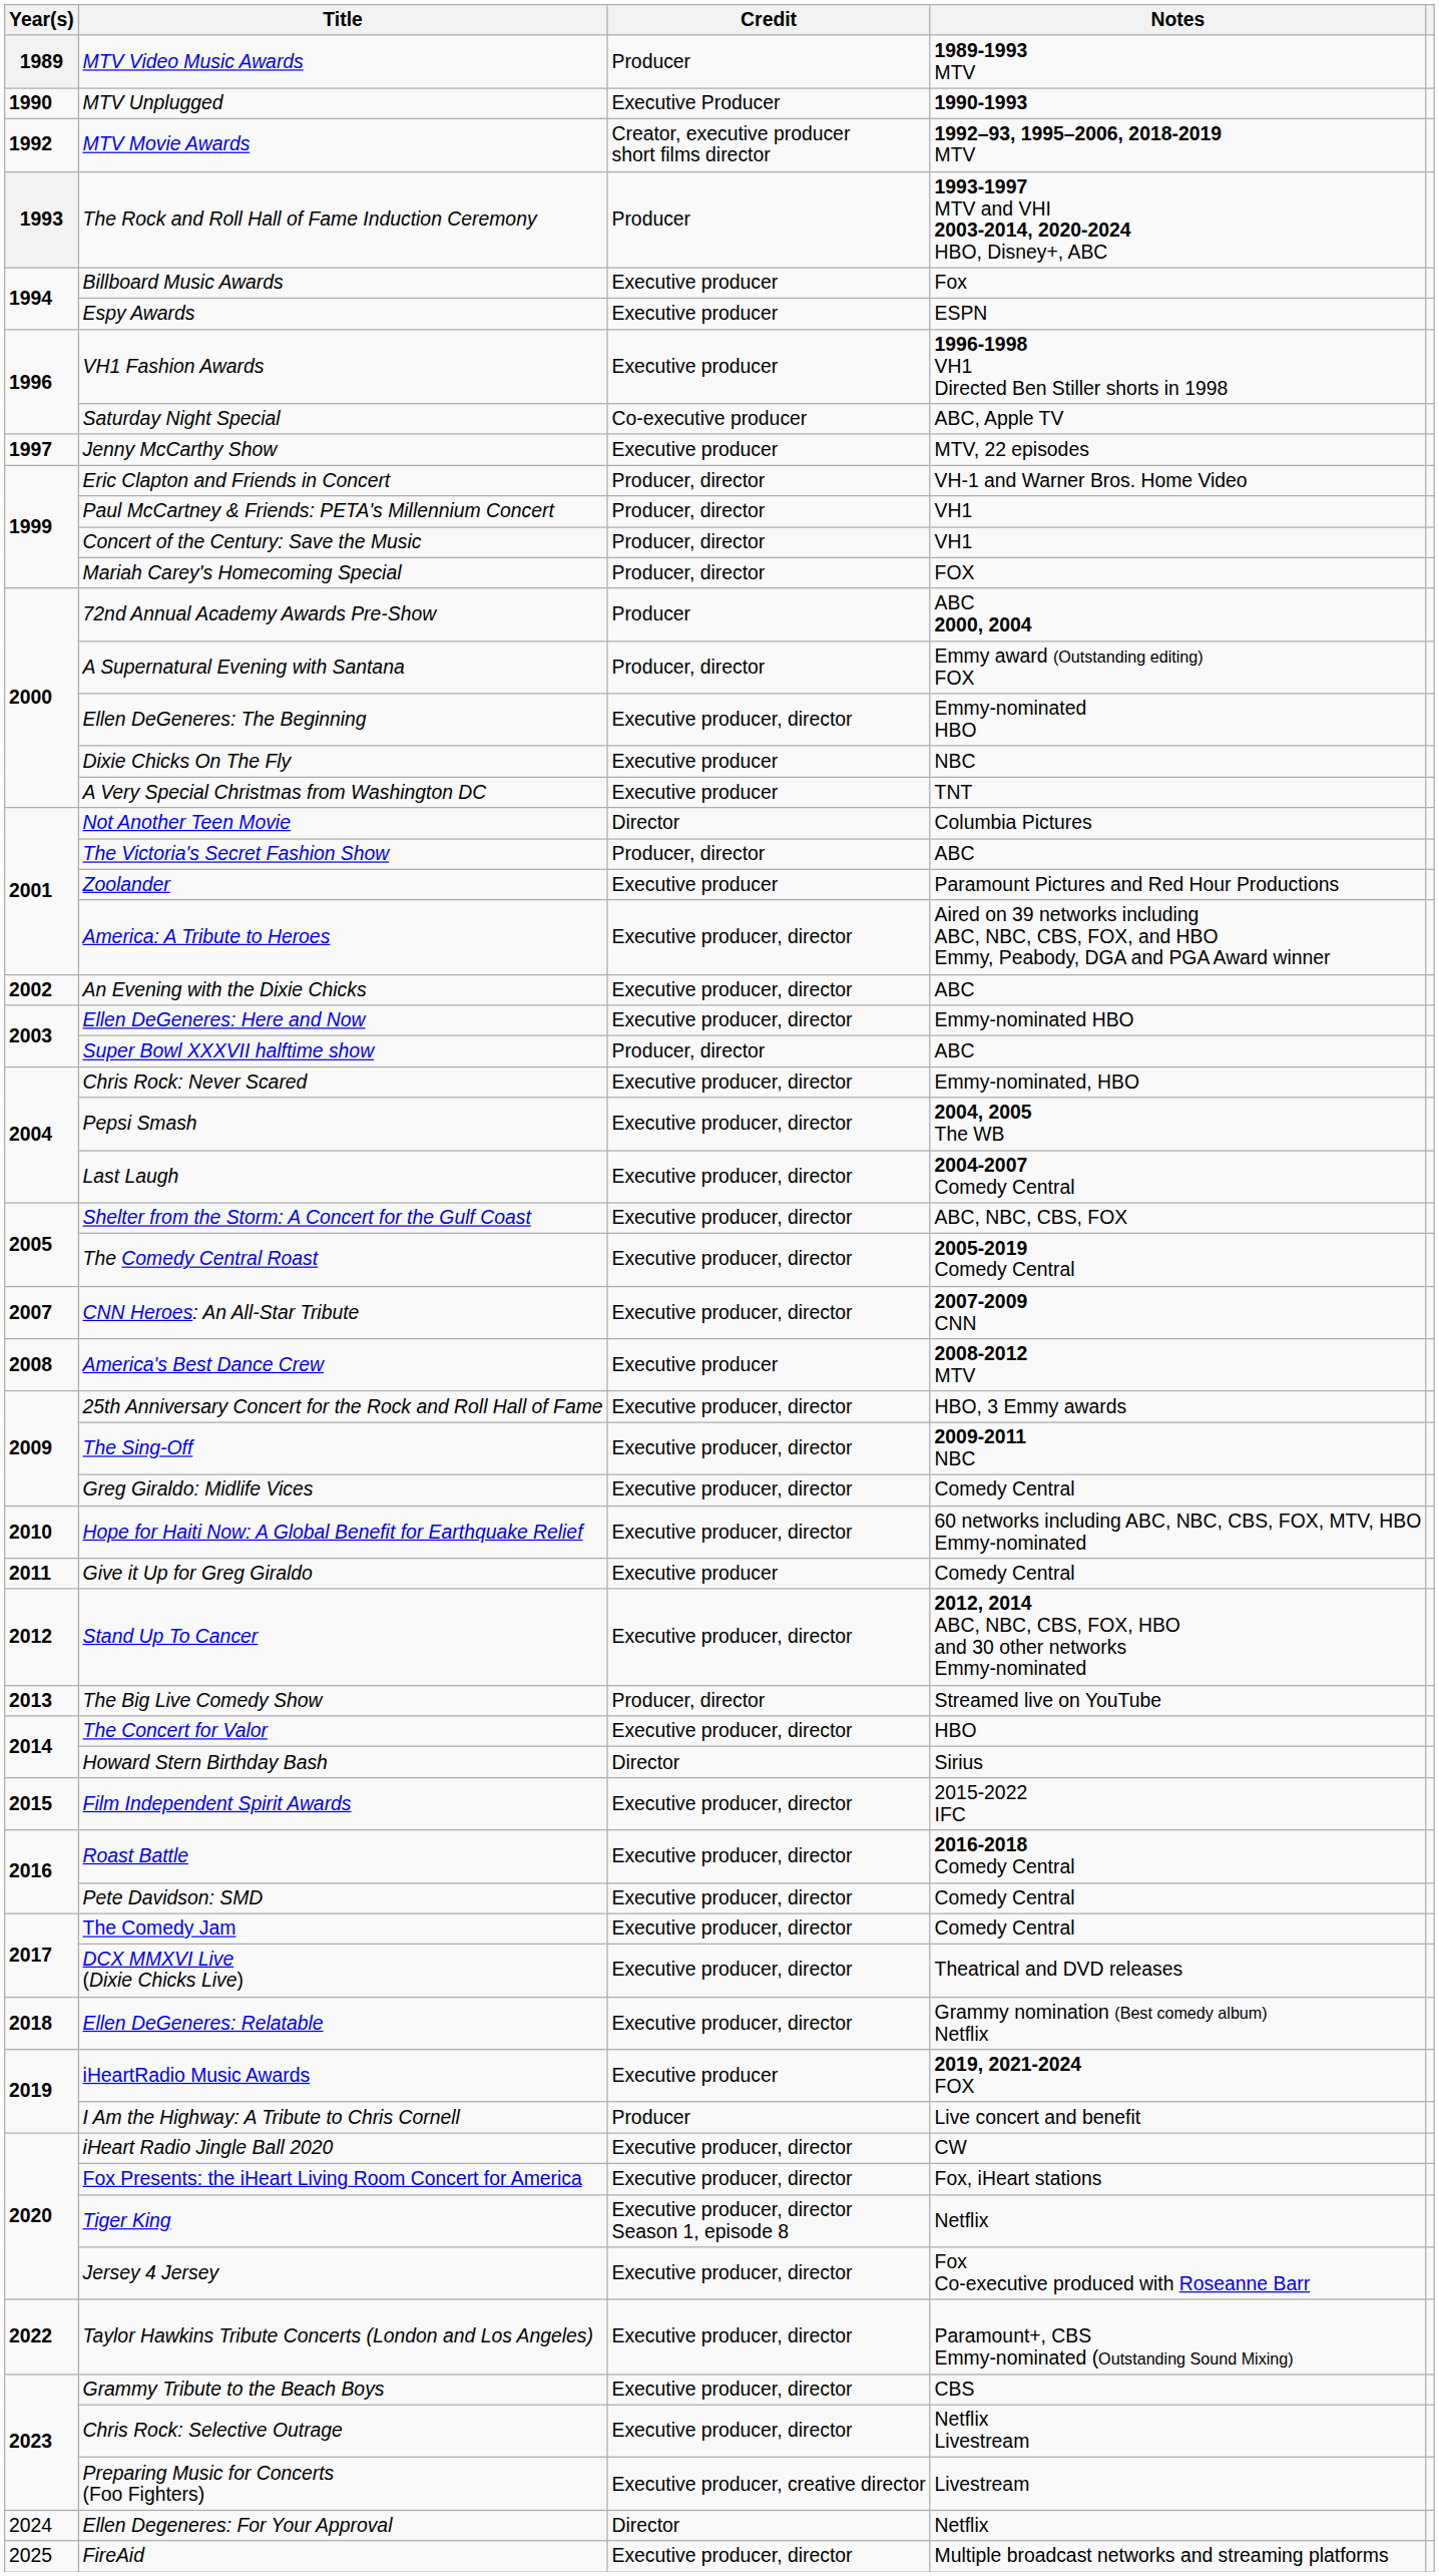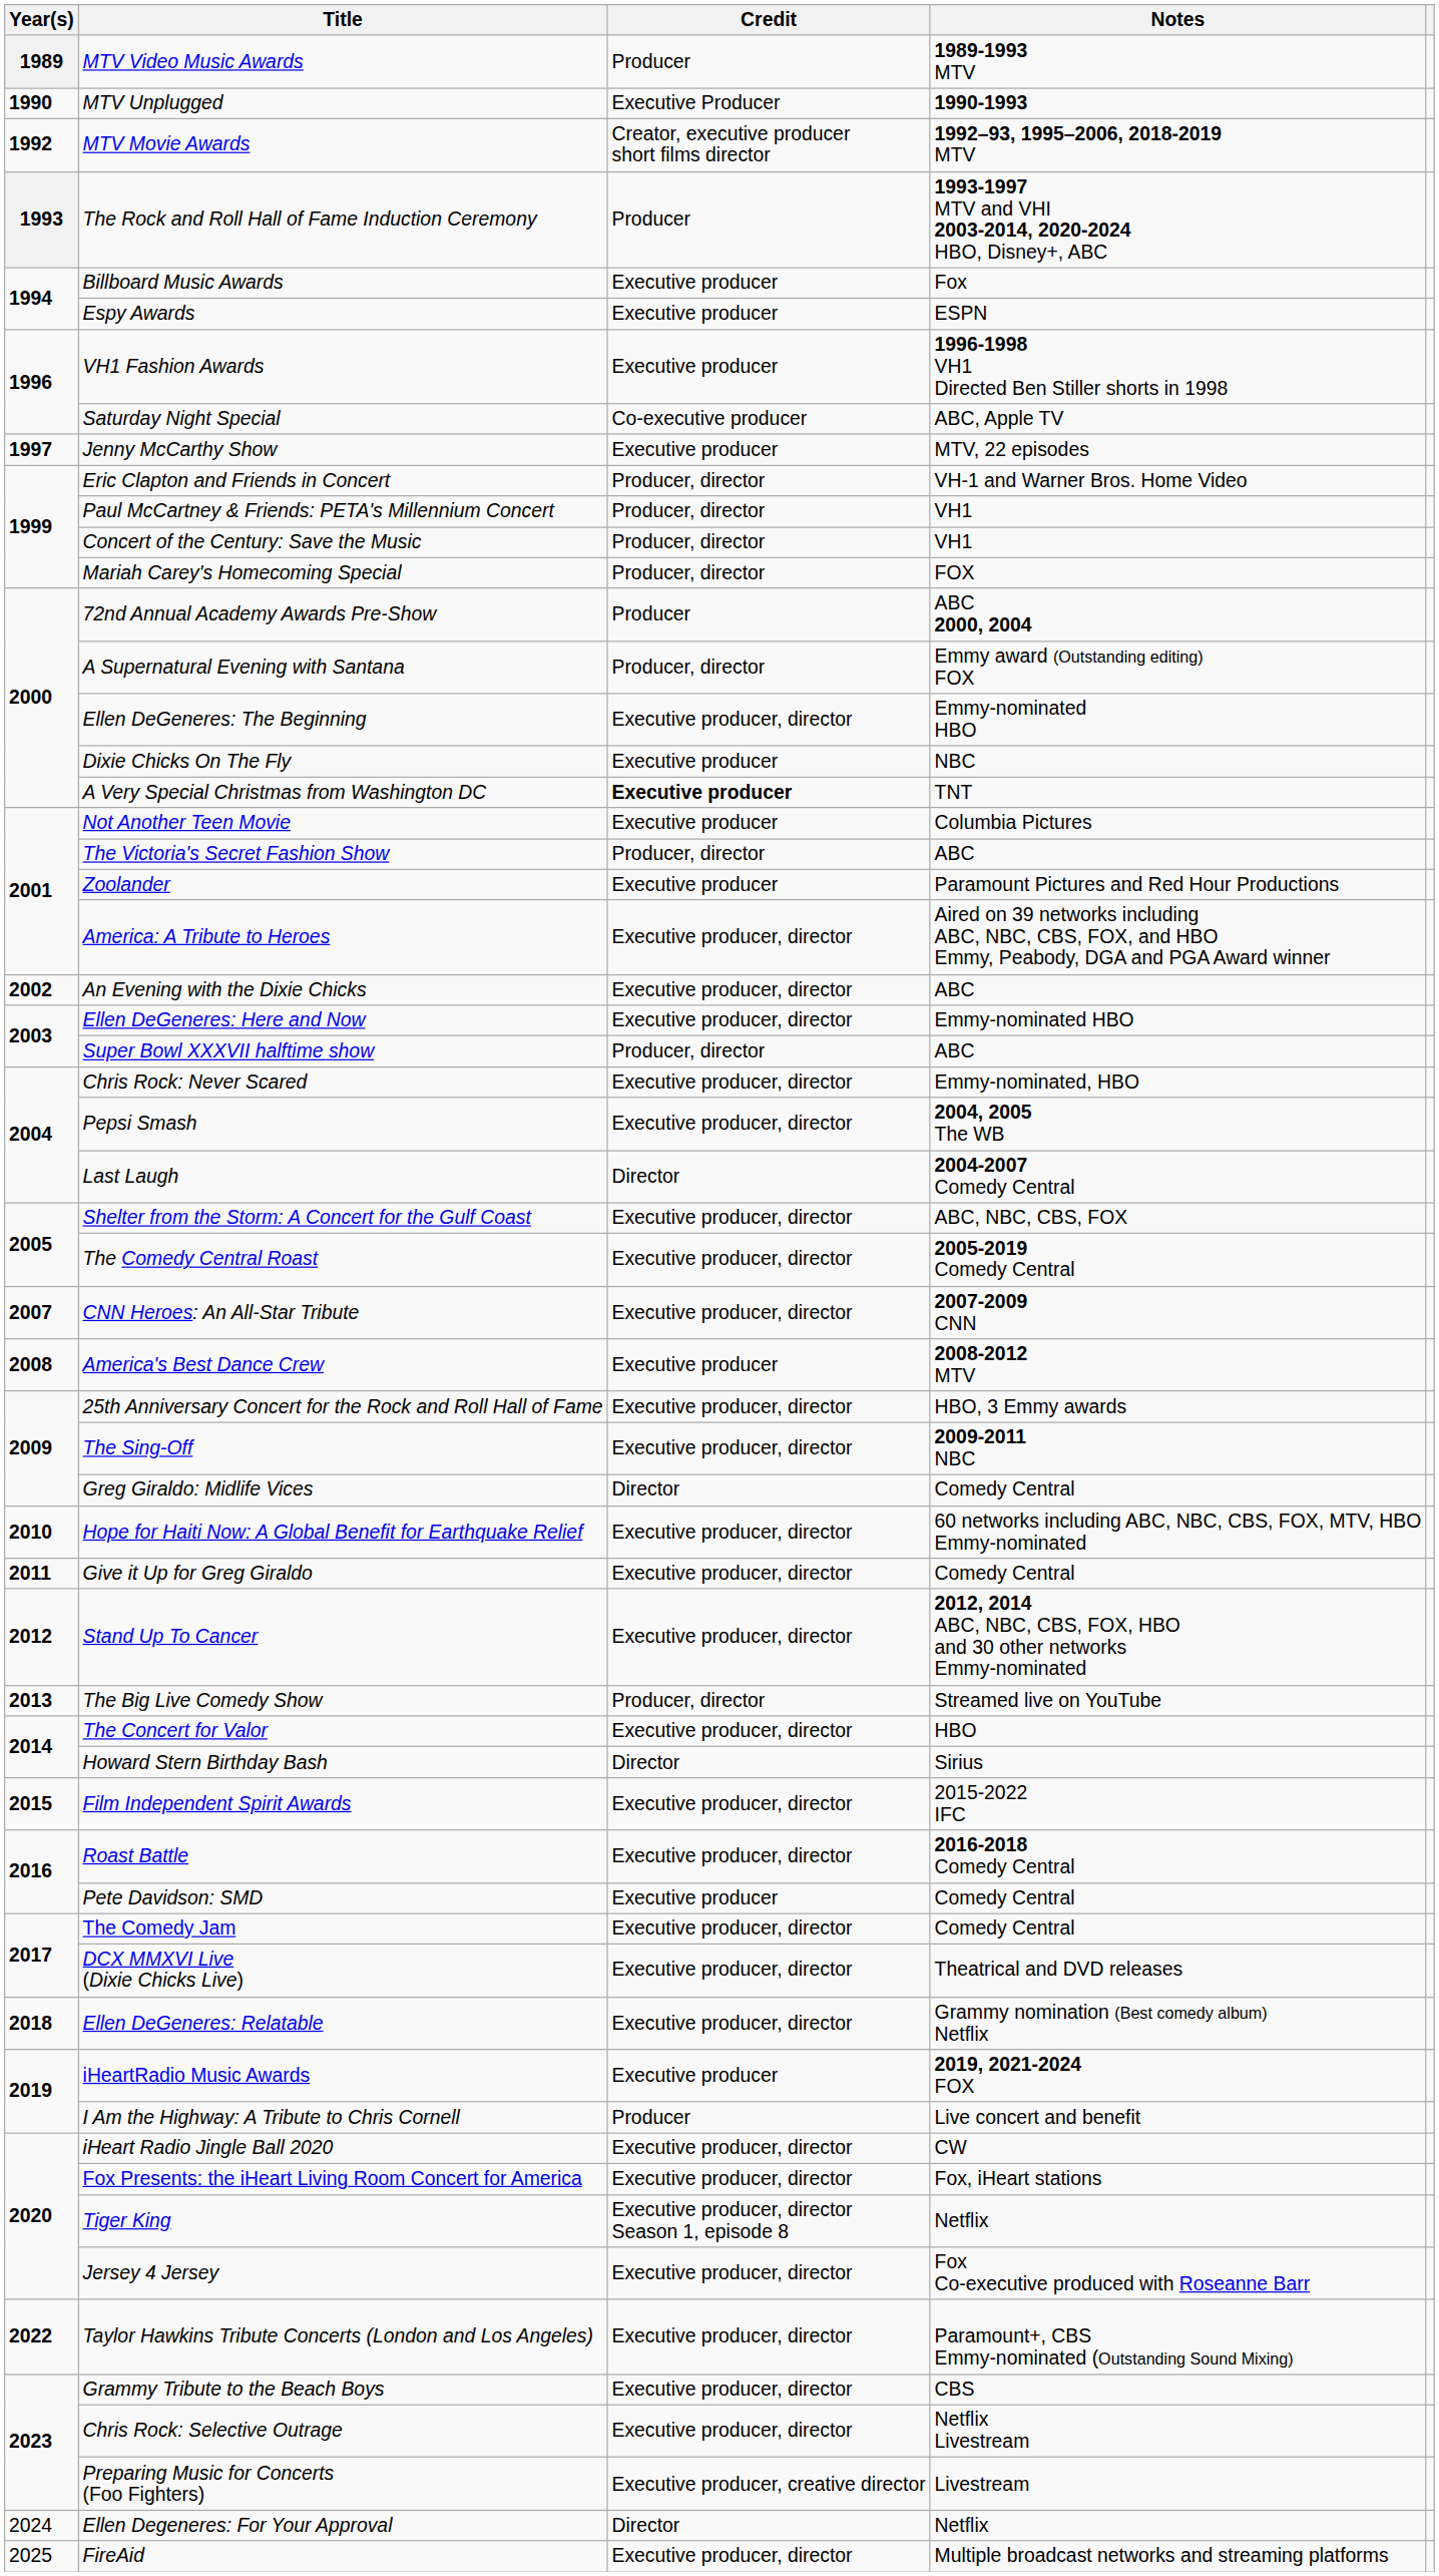A Very Special Christmas from Washington DC | Credit: normal -> bold
Not Another Teen Movie | Credit: Director -> Executive producer
Last Laugh | Credit: Executive producer, director -> Director
Greg Giraldo: Midlife Vices | Credit: Executive producer, director -> Director
Give it Up for Greg Giraldo | Credit: Executive producer -> Executive producer, director
Pete Davidson: SMD | Credit: Executive producer, director -> Executive producer
